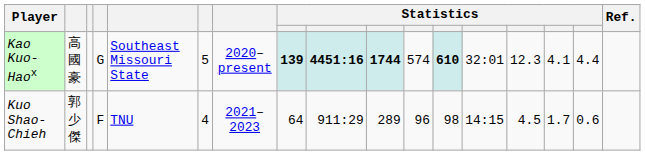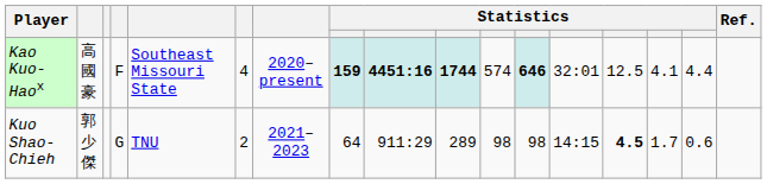Kao Kuo-Haox | column 4: G -> F
Kao Kuo-Haox | column 6: 5 -> 4
Kao Kuo-Haox | column 8: 139 -> 159
Kao Kuo-Haox | column 12: 610 -> 646
Kao Kuo-Haox | column 14: 12.3 -> 12.5
Kuo Shao-Chieh | column 4: F -> G
Kuo Shao-Chieh | column 6: 4 -> 2
Kuo Shao-Chieh | column 11: 96 -> 98
Kuo Shao-Chieh | column 14: normal -> bold
